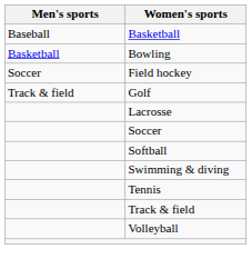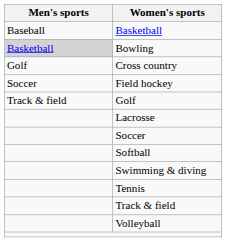Bowling | Men's sports: no background -> lightgrey background
+ row: Golf | Cross country
